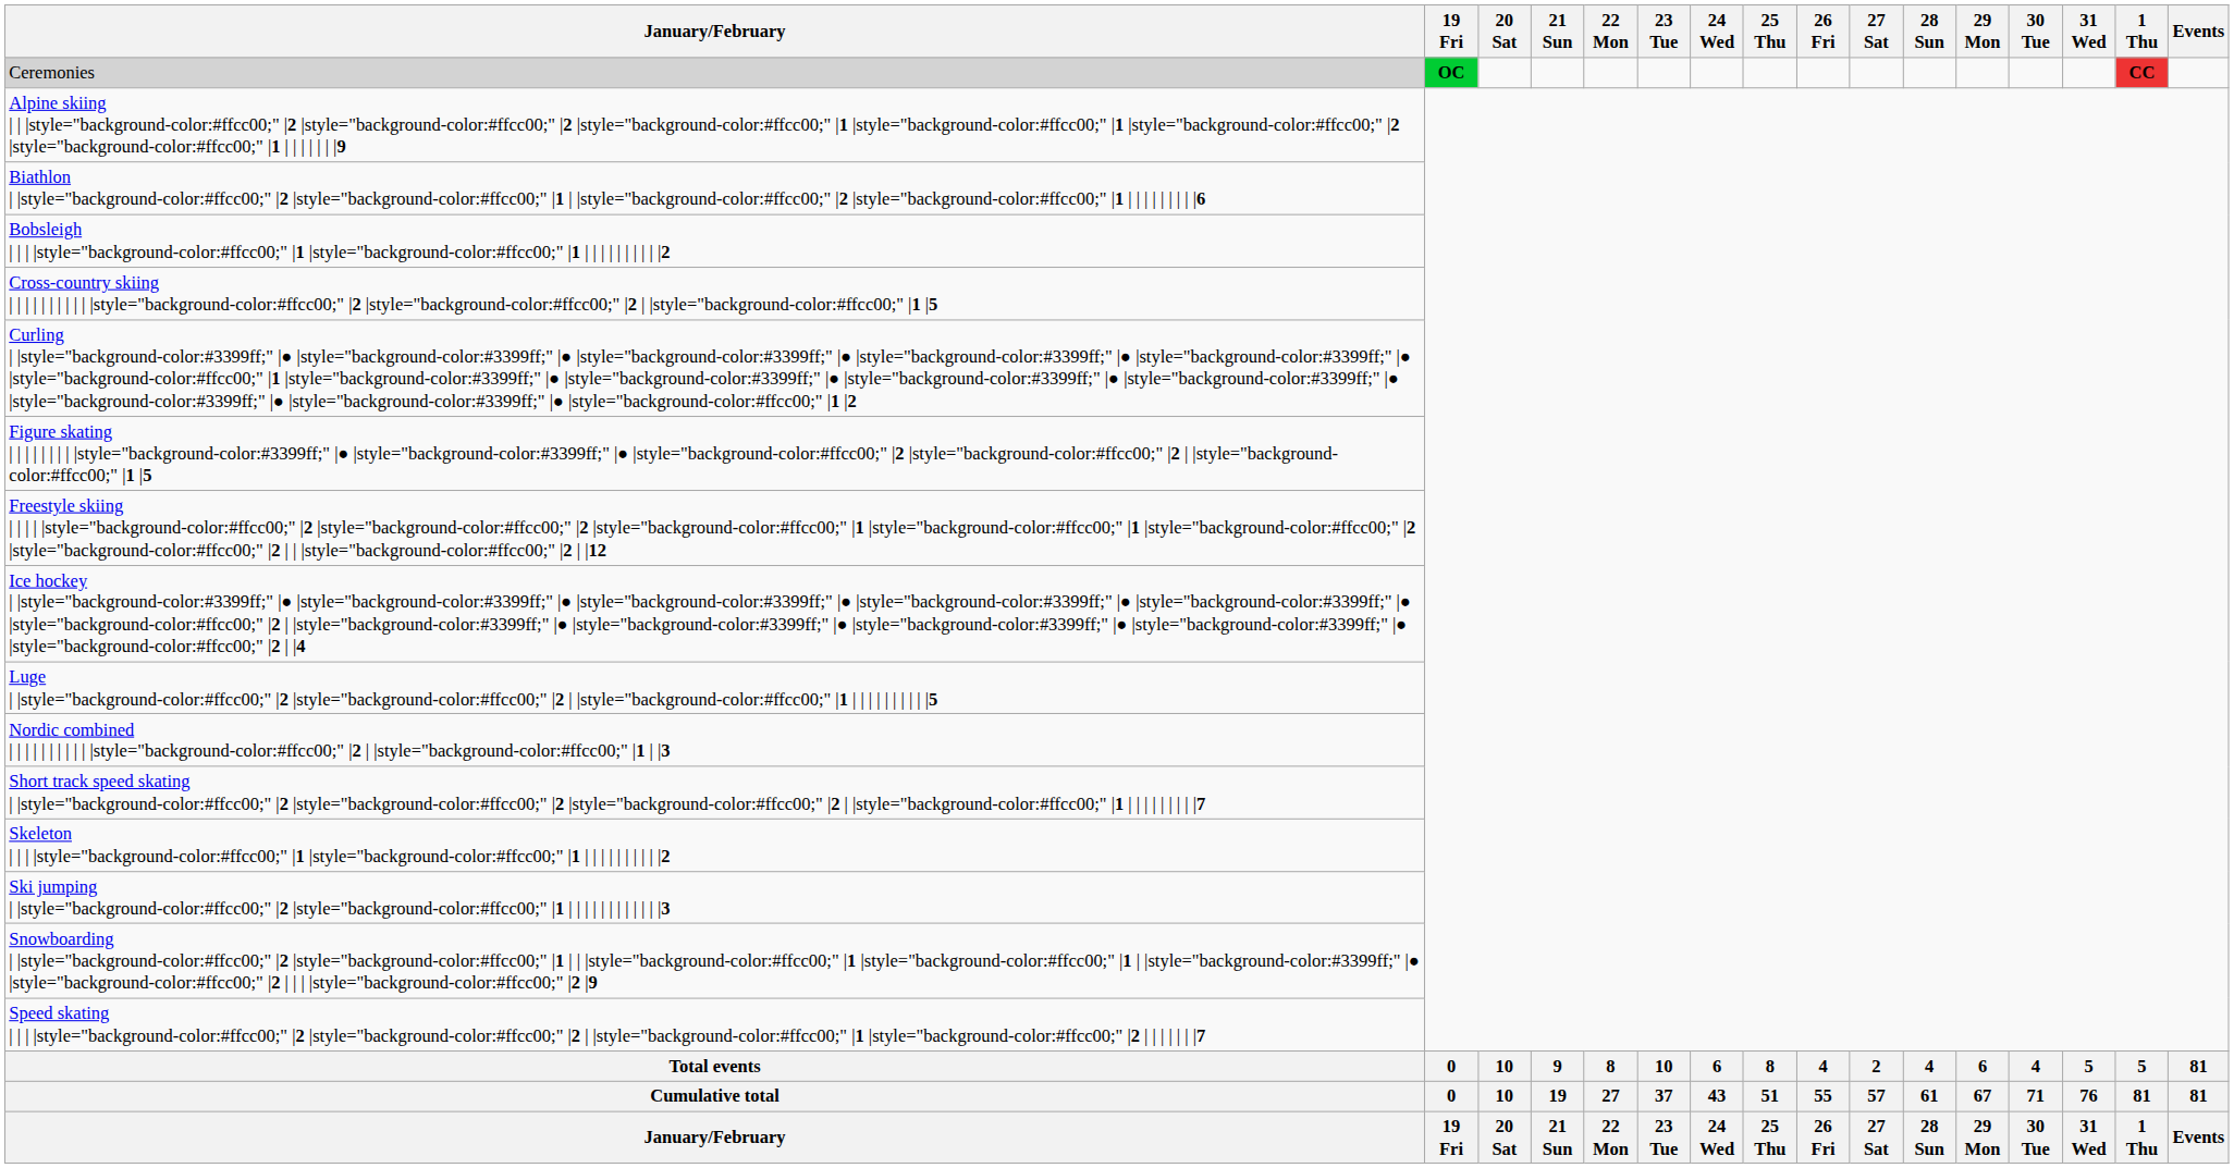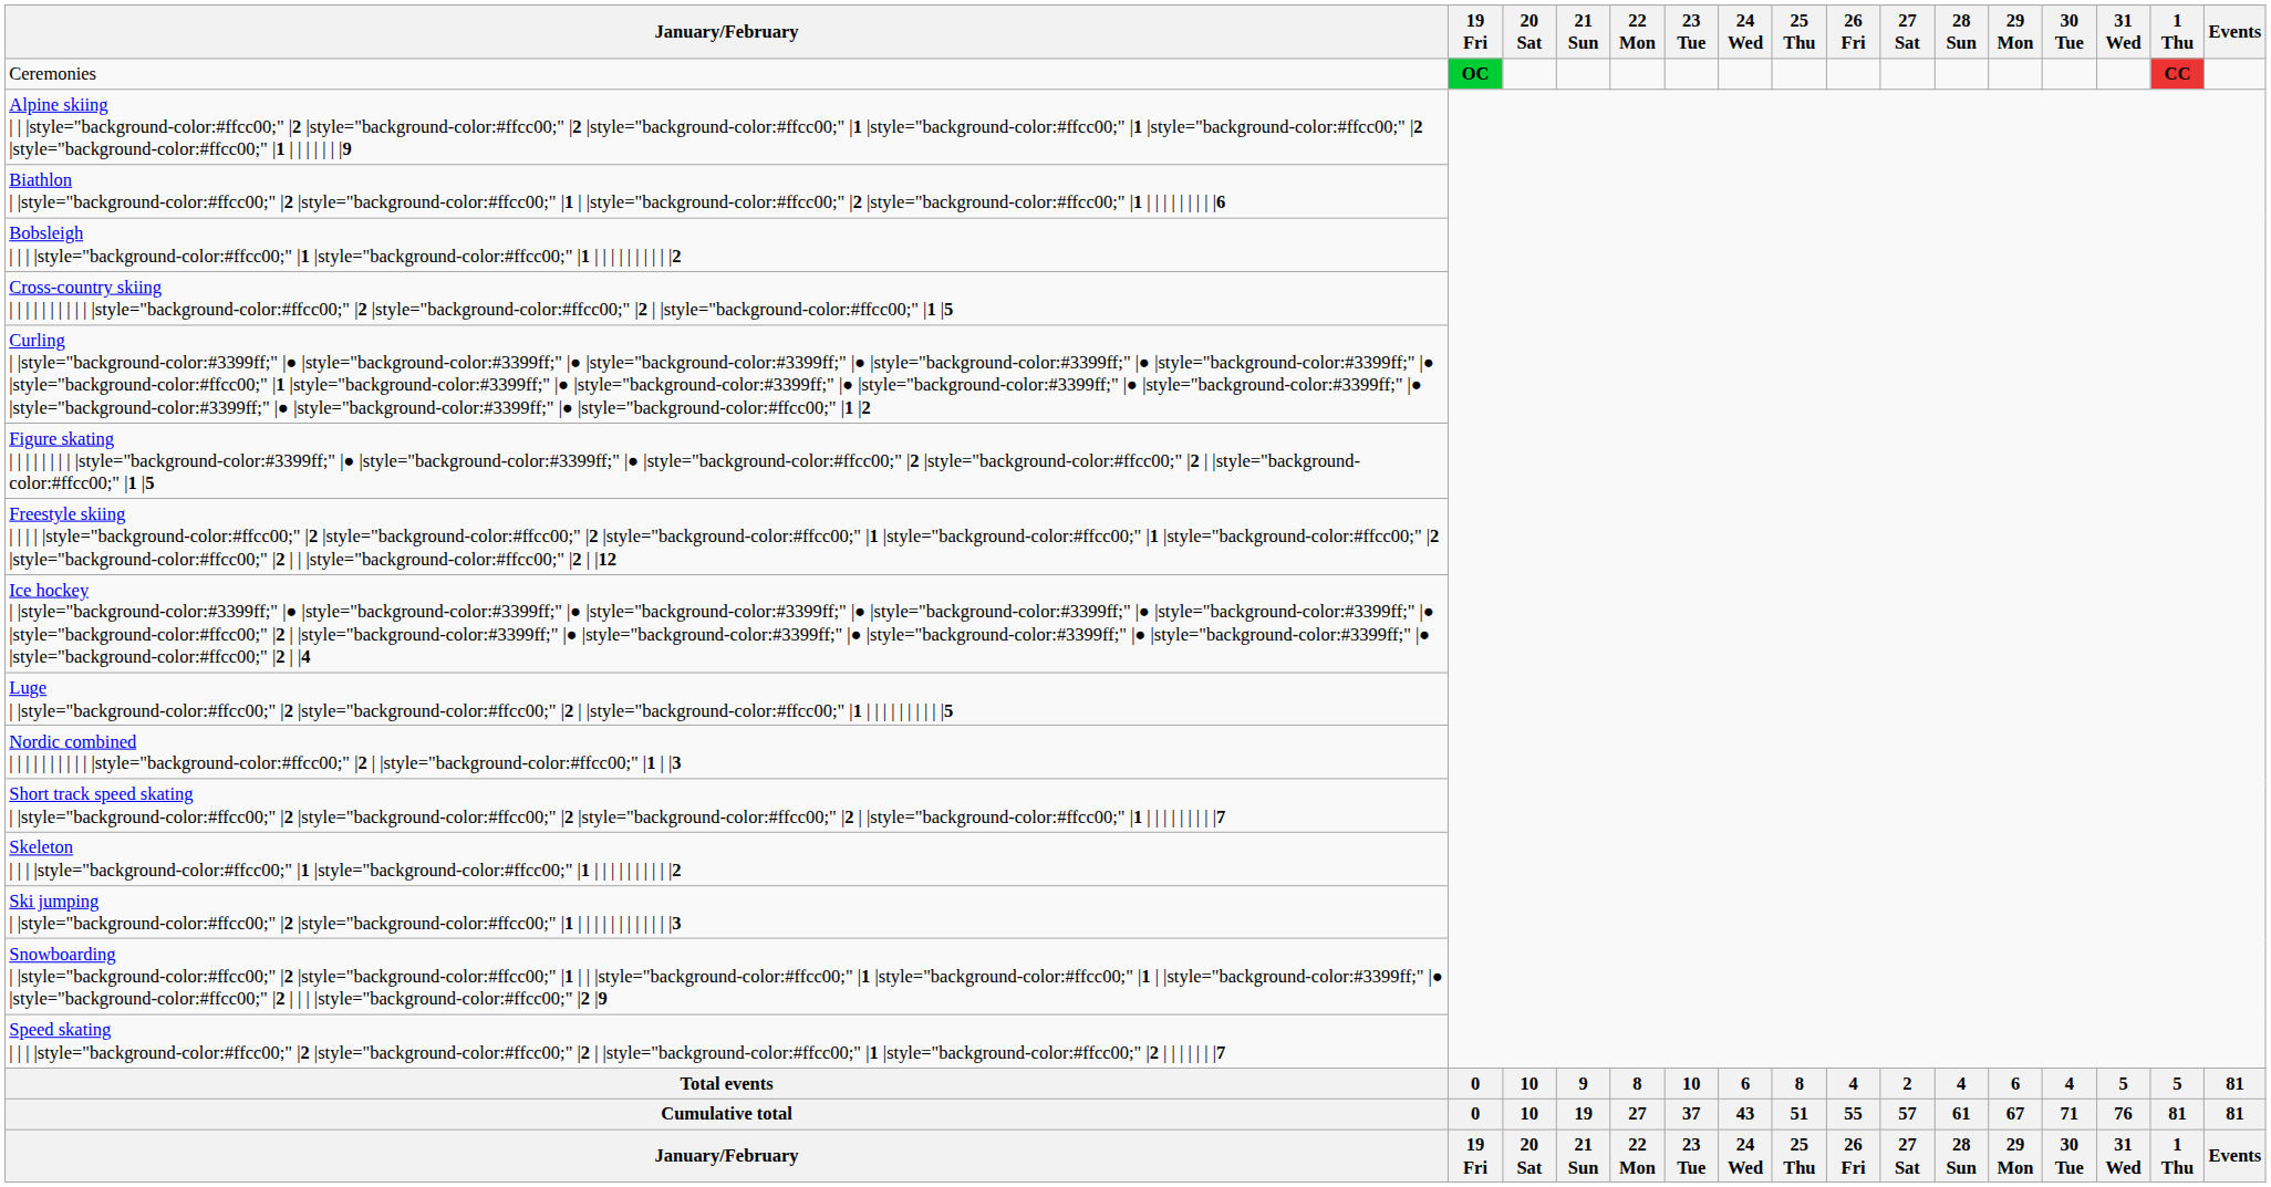Ceremonies | January/February: lightgrey background -> no background
